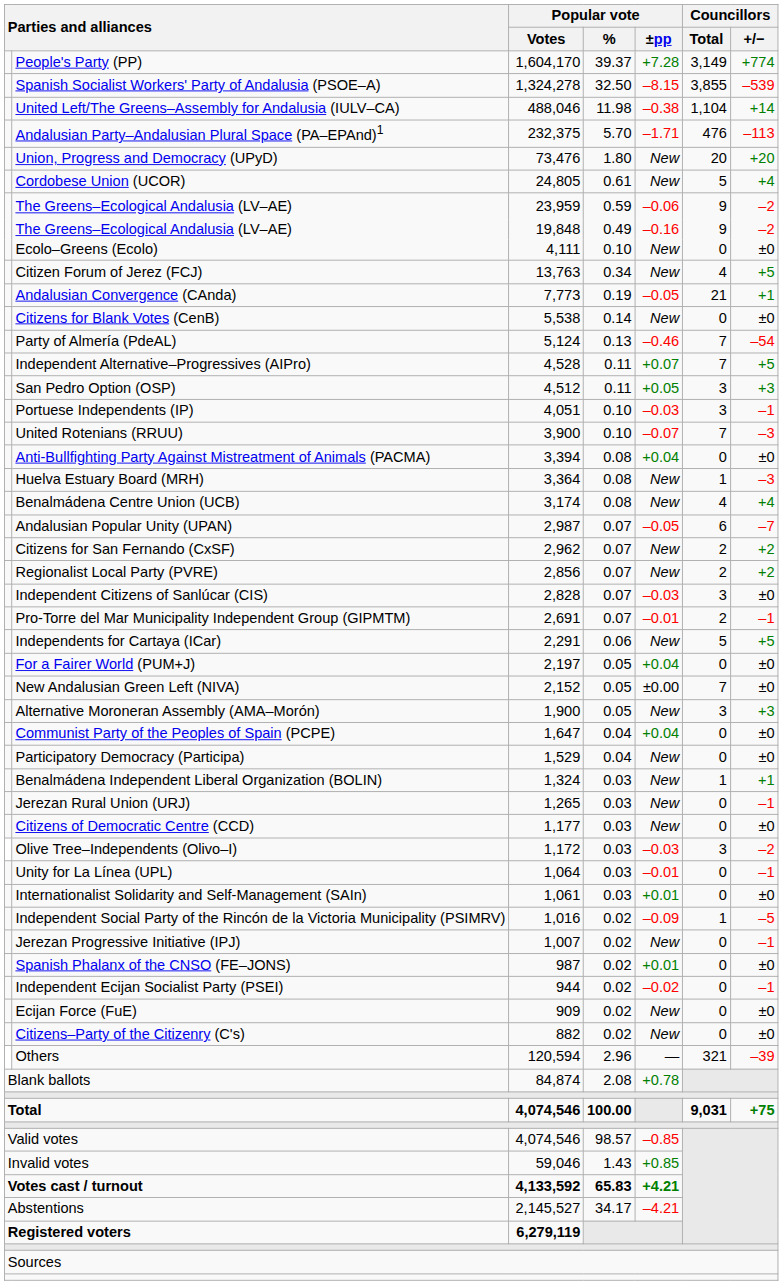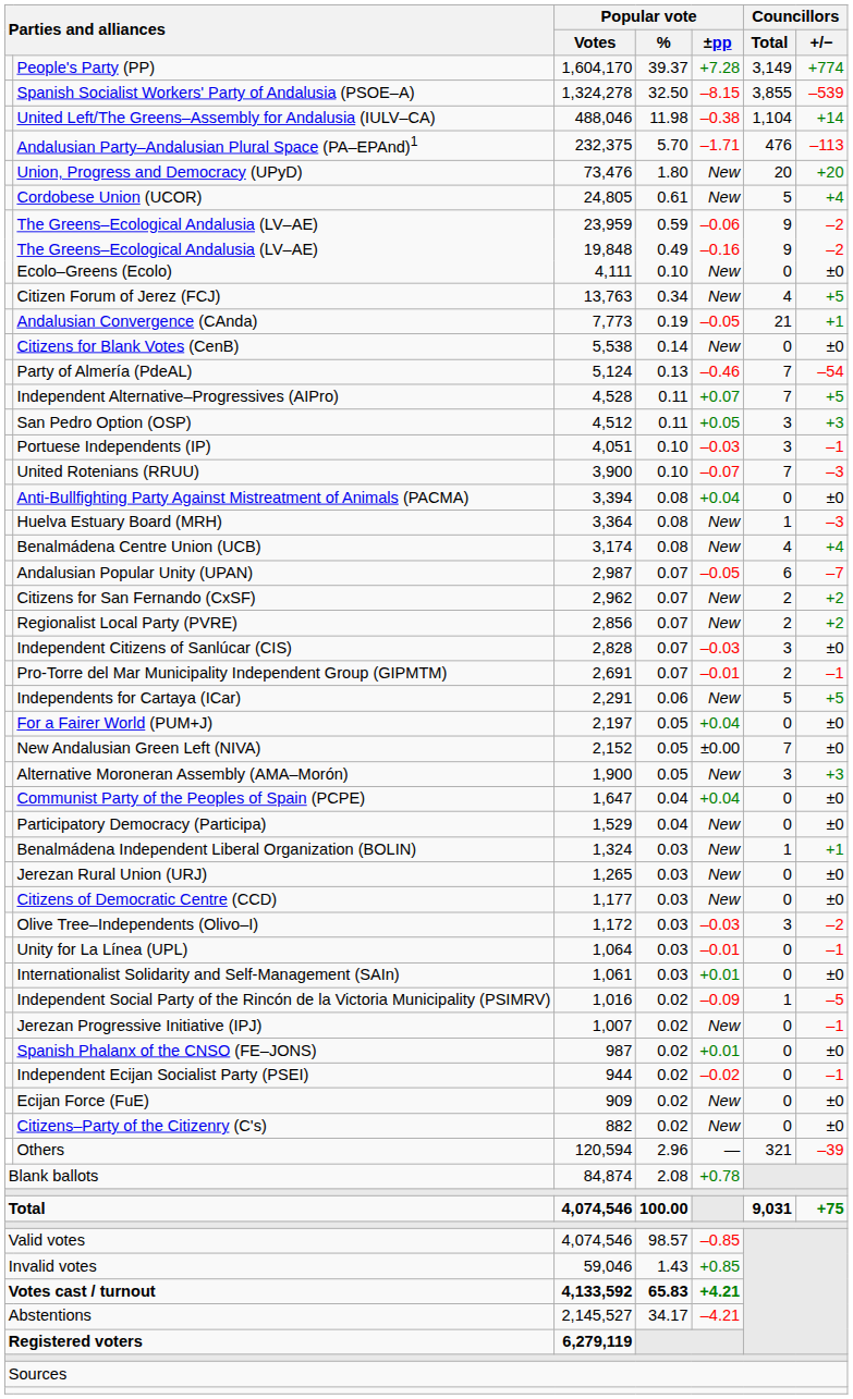Jerezan Rural Union (URJ) | Councillors / +/−: –1 -> ±0
